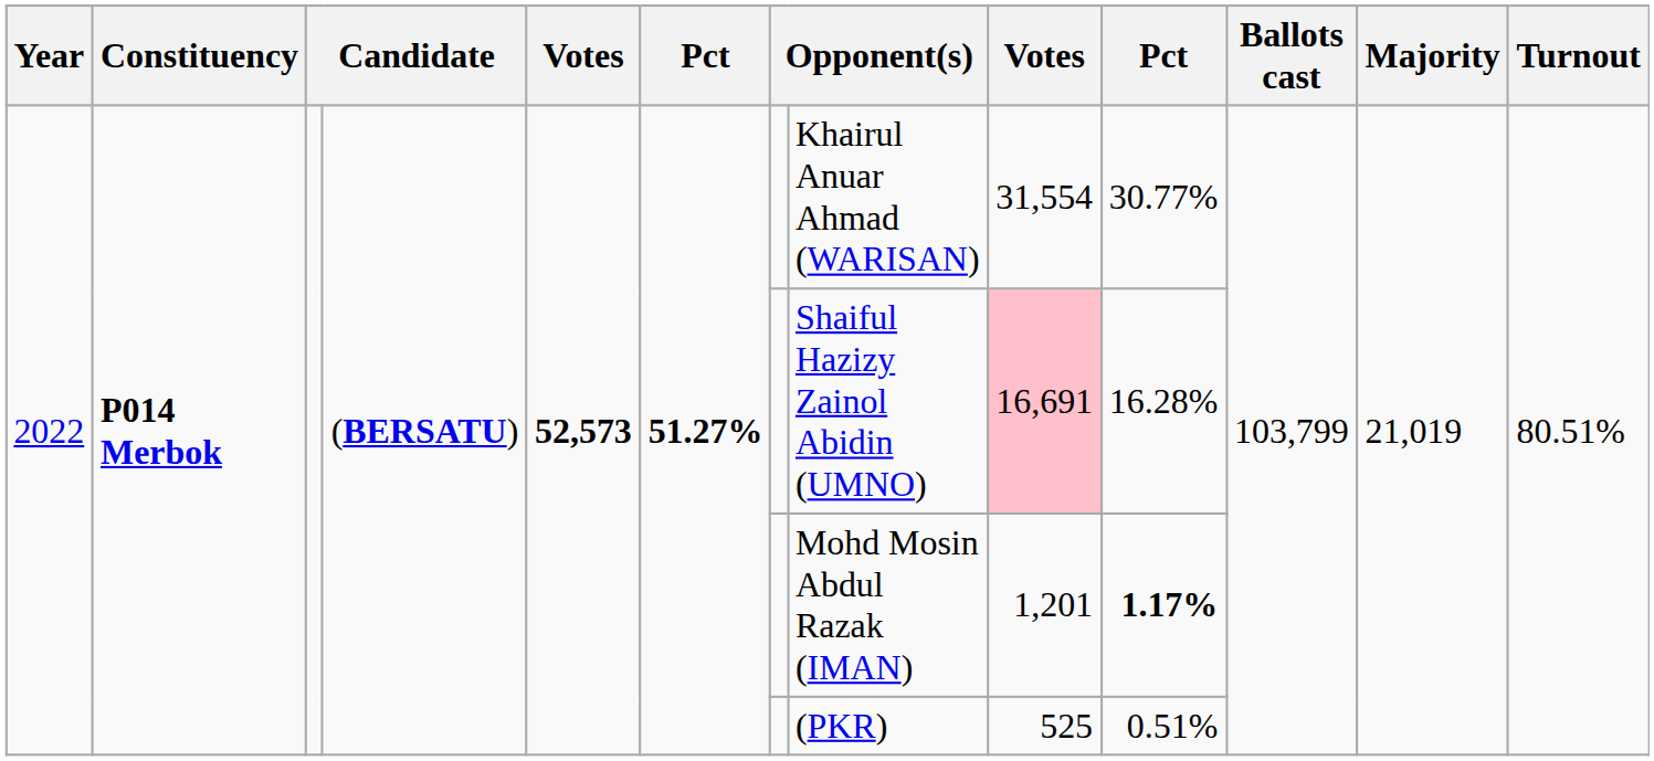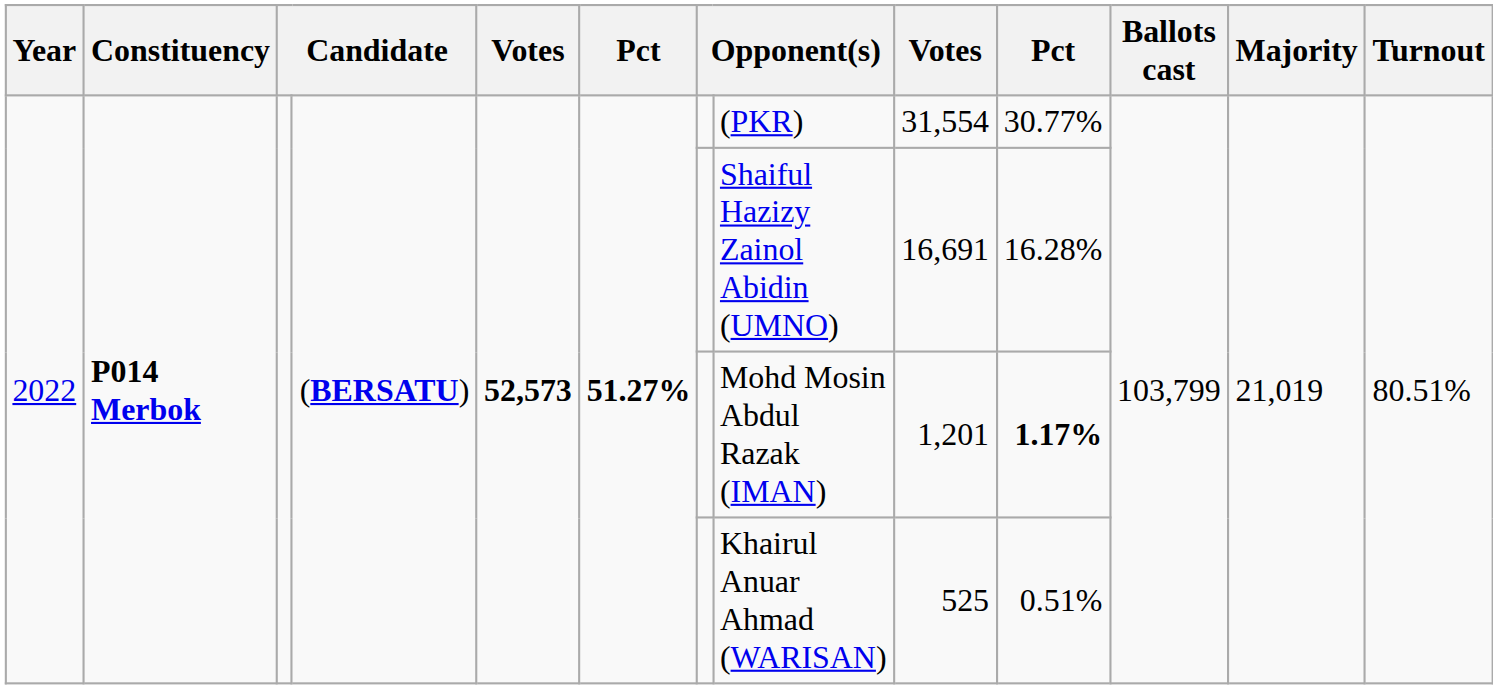row 2 | column 8: Khairul Anuar Ahmad (WARISAN) -> (PKR)
row 3 | column 9: pink background -> no background
row 5 | column 8: (PKR) -> Khairul Anuar Ahmad (WARISAN)
